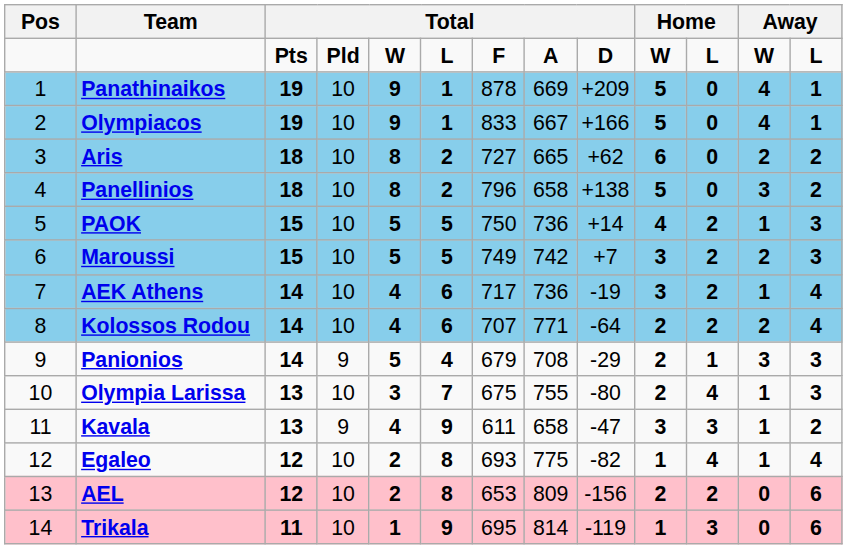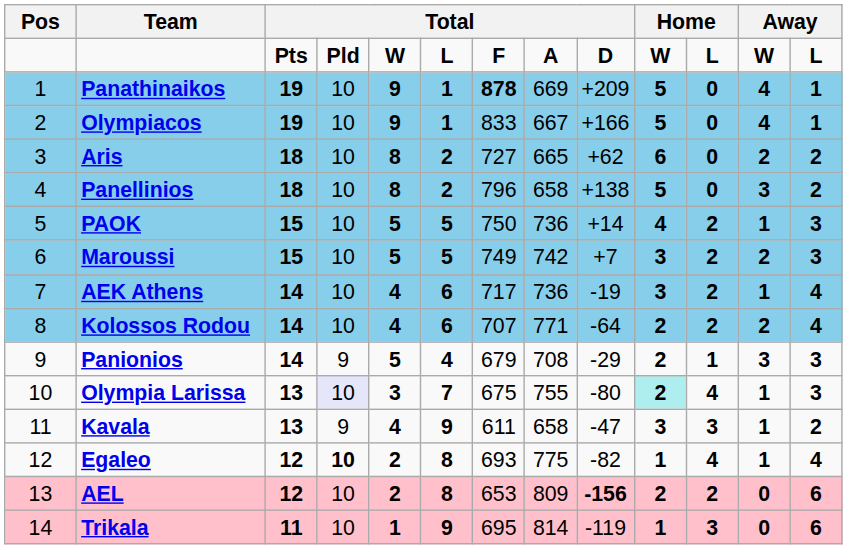Panathinaikos | column 7: normal -> bold
Olympia Larissa | column 4: no background -> lavender background
Olympia Larissa | column 10: no background -> paleturquoise background
Egaleo | column 4: normal -> bold
AEL | column 9: normal -> bold
